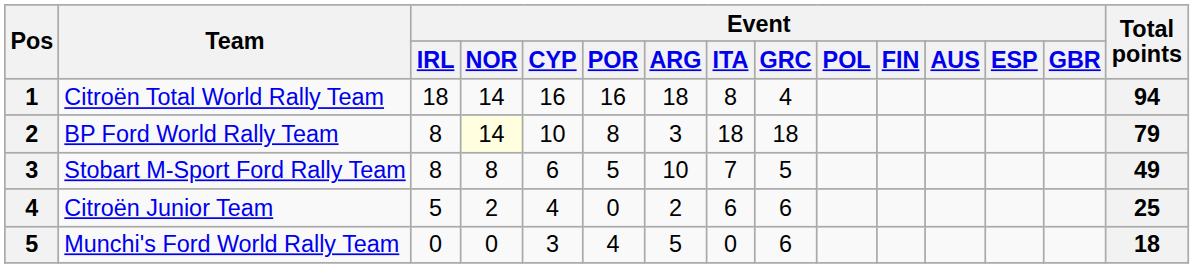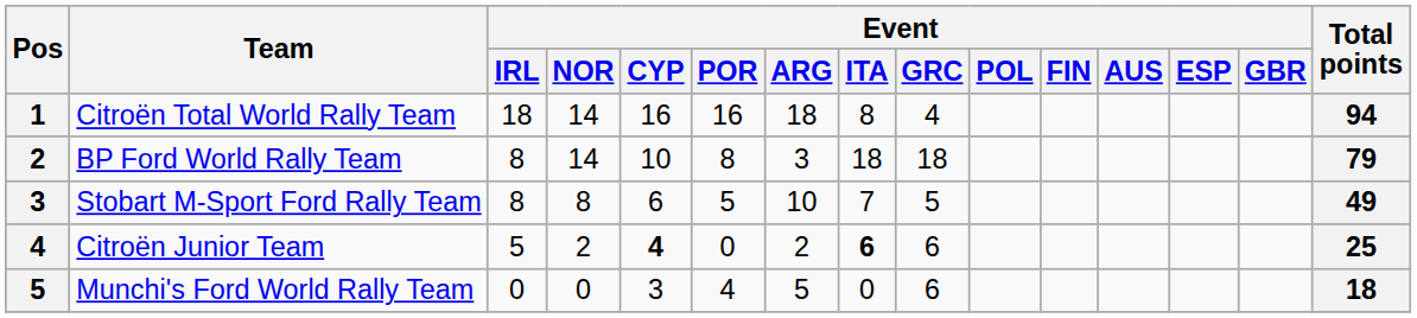BP Ford World Rally Team | Event / NOR: lightyellow background -> no background
Citroën Junior Team | Event / CYP: normal -> bold
Citroën Junior Team | Event / ITA: normal -> bold
